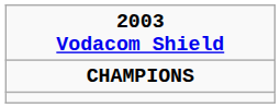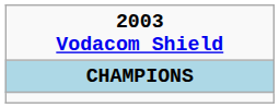row 2 | column 1: no background -> lightblue background
